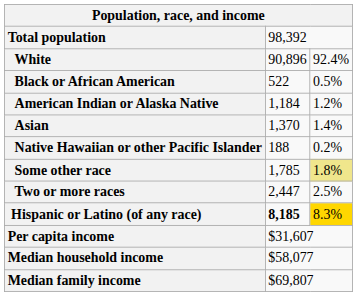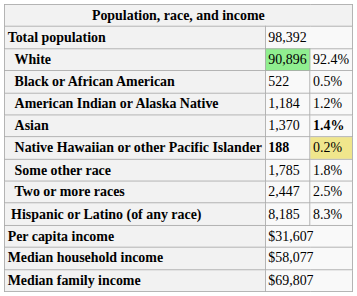White | column 2: no background -> lightgreen background
Asian | column 3: normal -> bold
Native Hawaiian or other Pacific Islander | column 2: normal -> bold
Native Hawaiian or other Pacific Islander | column 3: no background -> khaki background
Some other race | column 3: khaki background -> no background
Hispanic or Latino (of any race) | column 2: bold -> normal
Hispanic or Latino (of any race) | column 3: gold background -> no background
